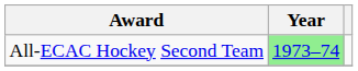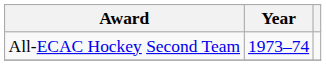row 2 | Year: lightgreen background -> no background
